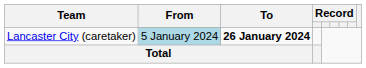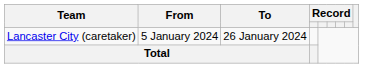Lancaster City (caretaker) | From: lightblue background -> no background
Lancaster City (caretaker) | To: bold -> normal
